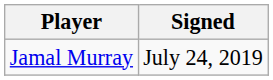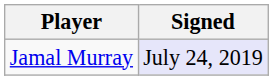Jamal Murray | Signed: no background -> lavender background
